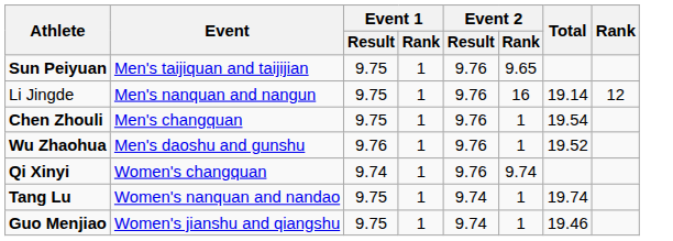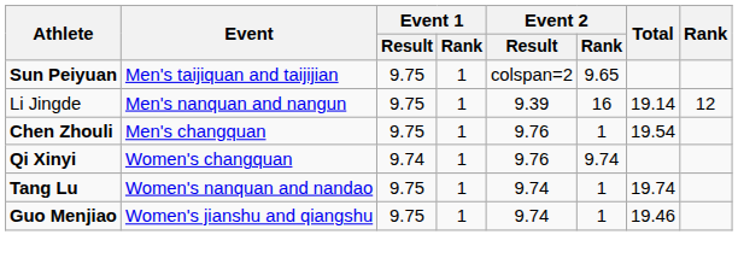Sun Peiyuan | Event 2 / Result: 9.76 -> colspan=2
Li Jingde | Event 2 / Result: 9.76 -> 9.39
- row: Wu Zhaohua | Men's daoshu and gunshu | 9.76 | 1 | 9.76 | 1 | 19.52
